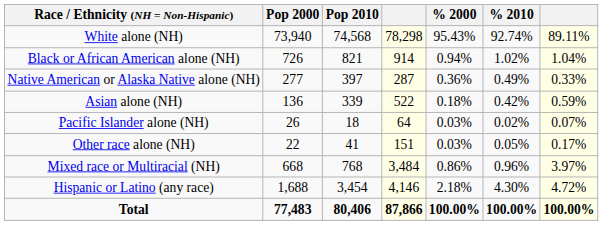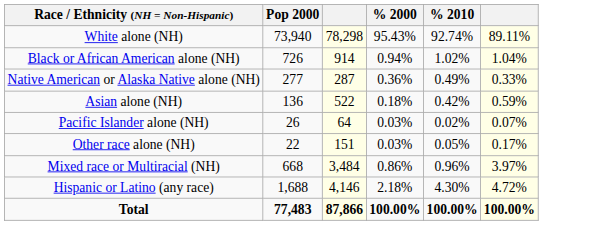- column: Pop 2010 | 74,568 | 821 | 397 | 339 | 18 | 41 | 768 | 3,454 | 80,406
